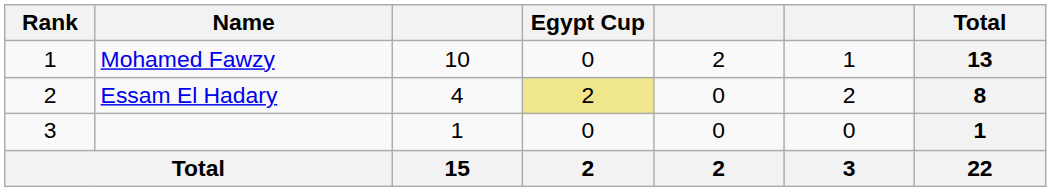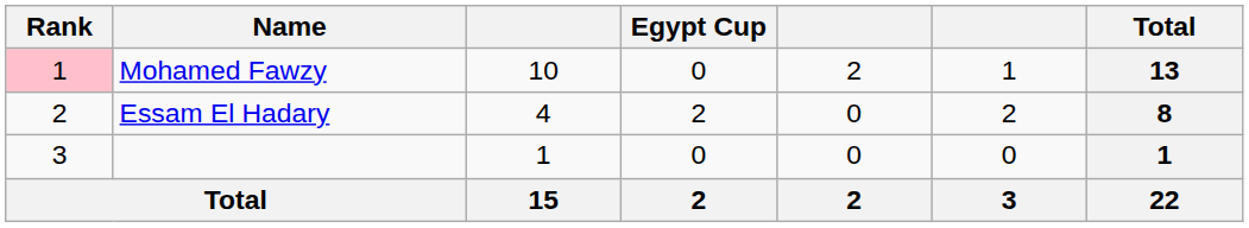Mohamed Fawzy | Rank: no background -> pink background
Essam El Hadary | Egypt Cup: khaki background -> no background
